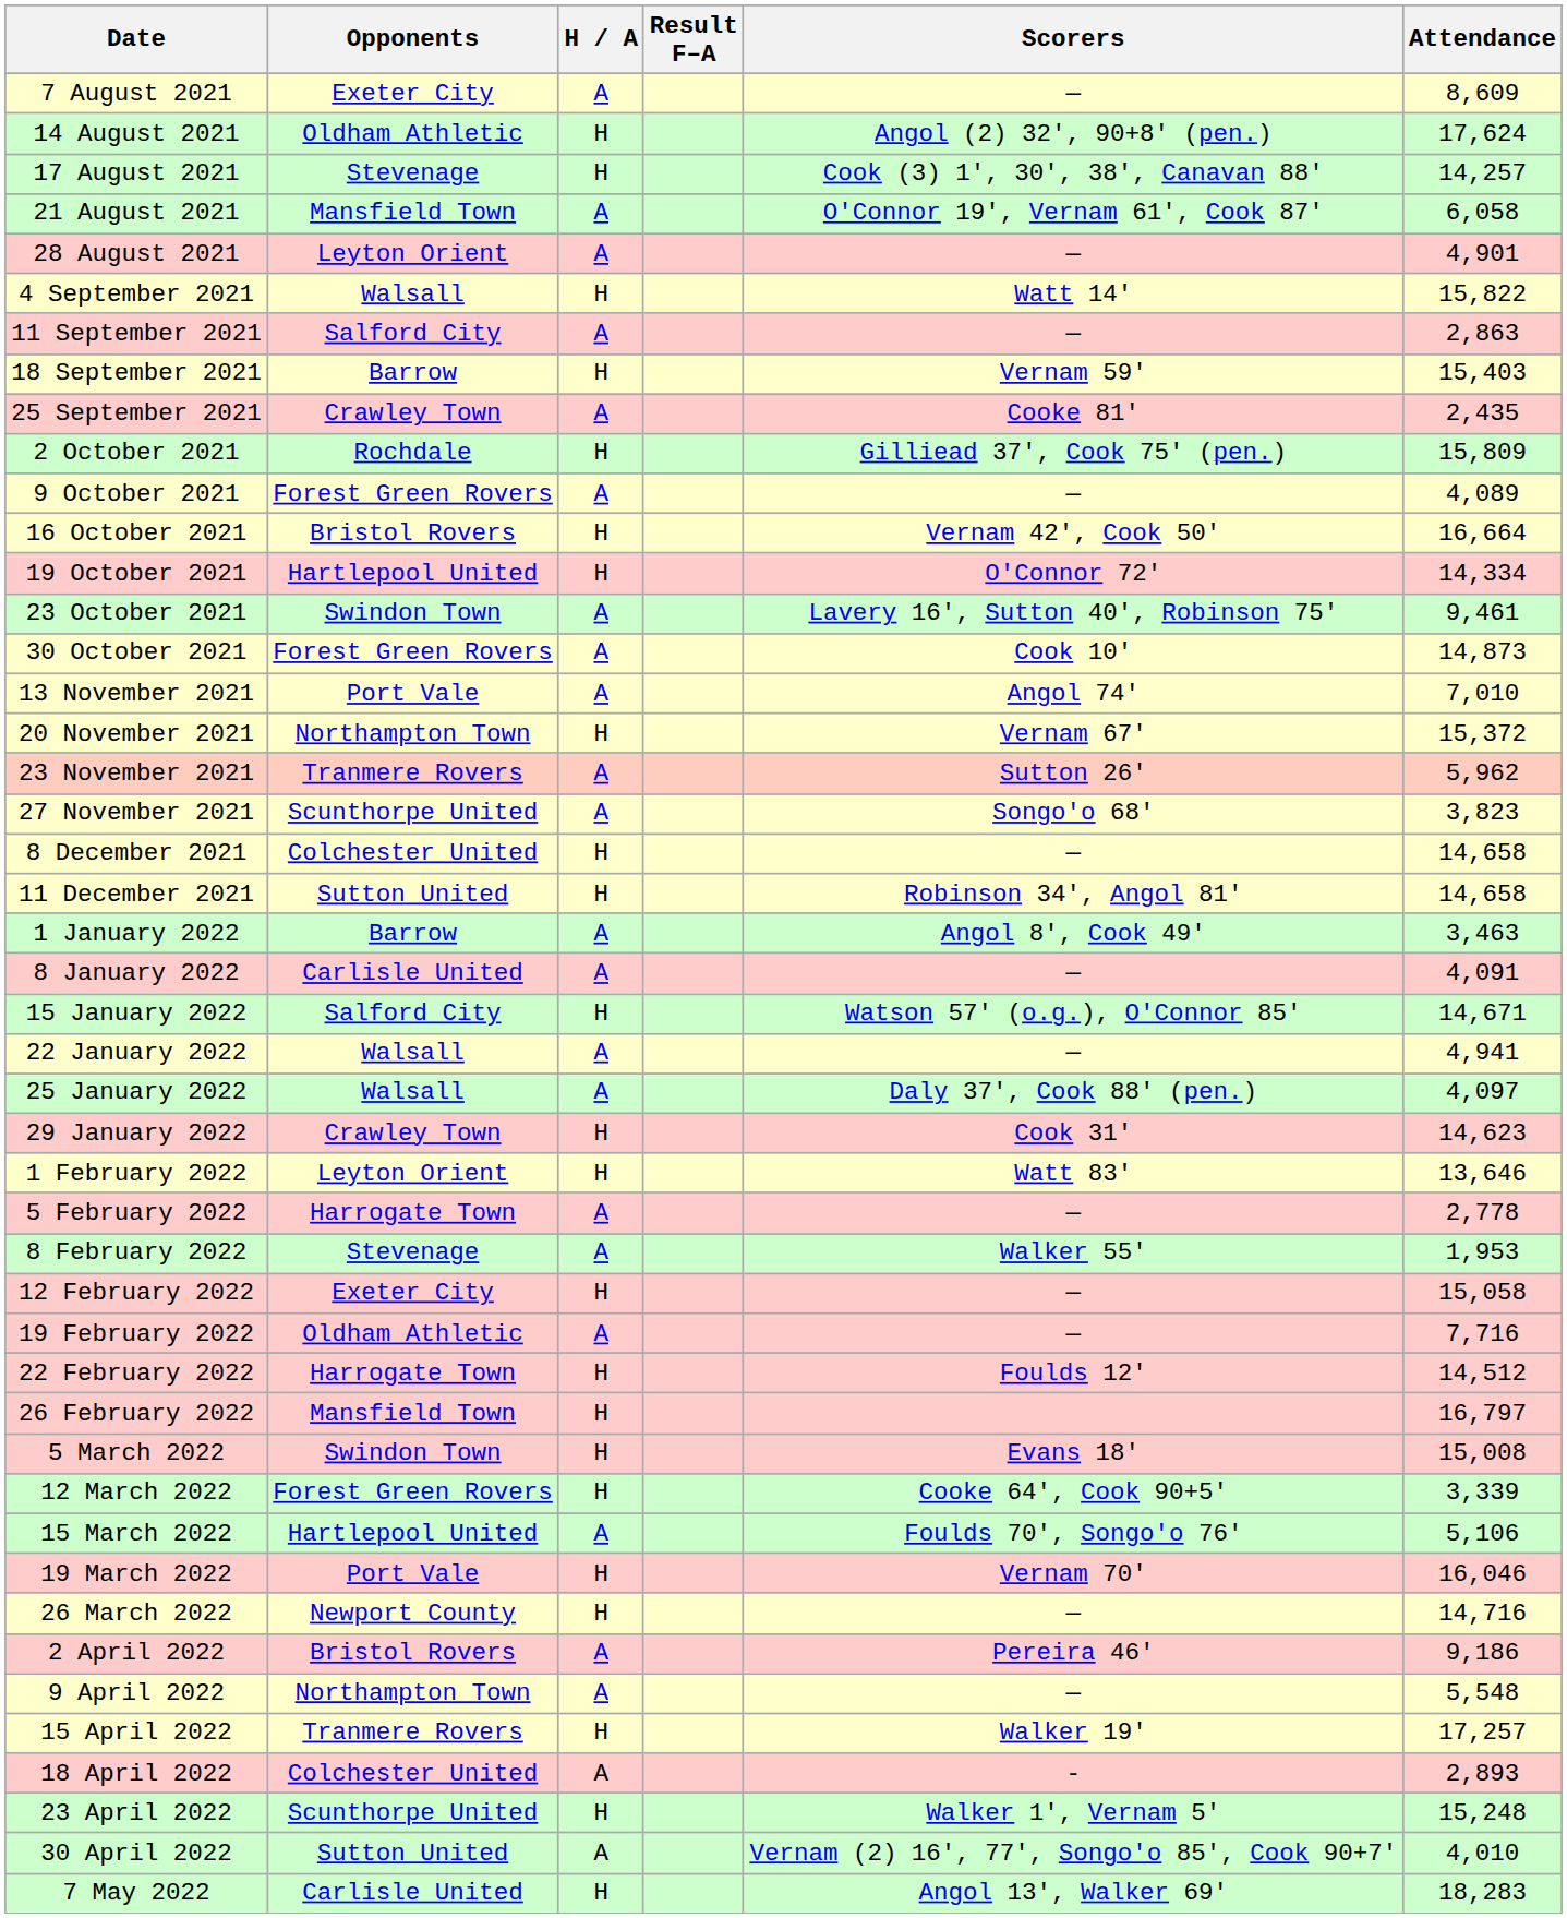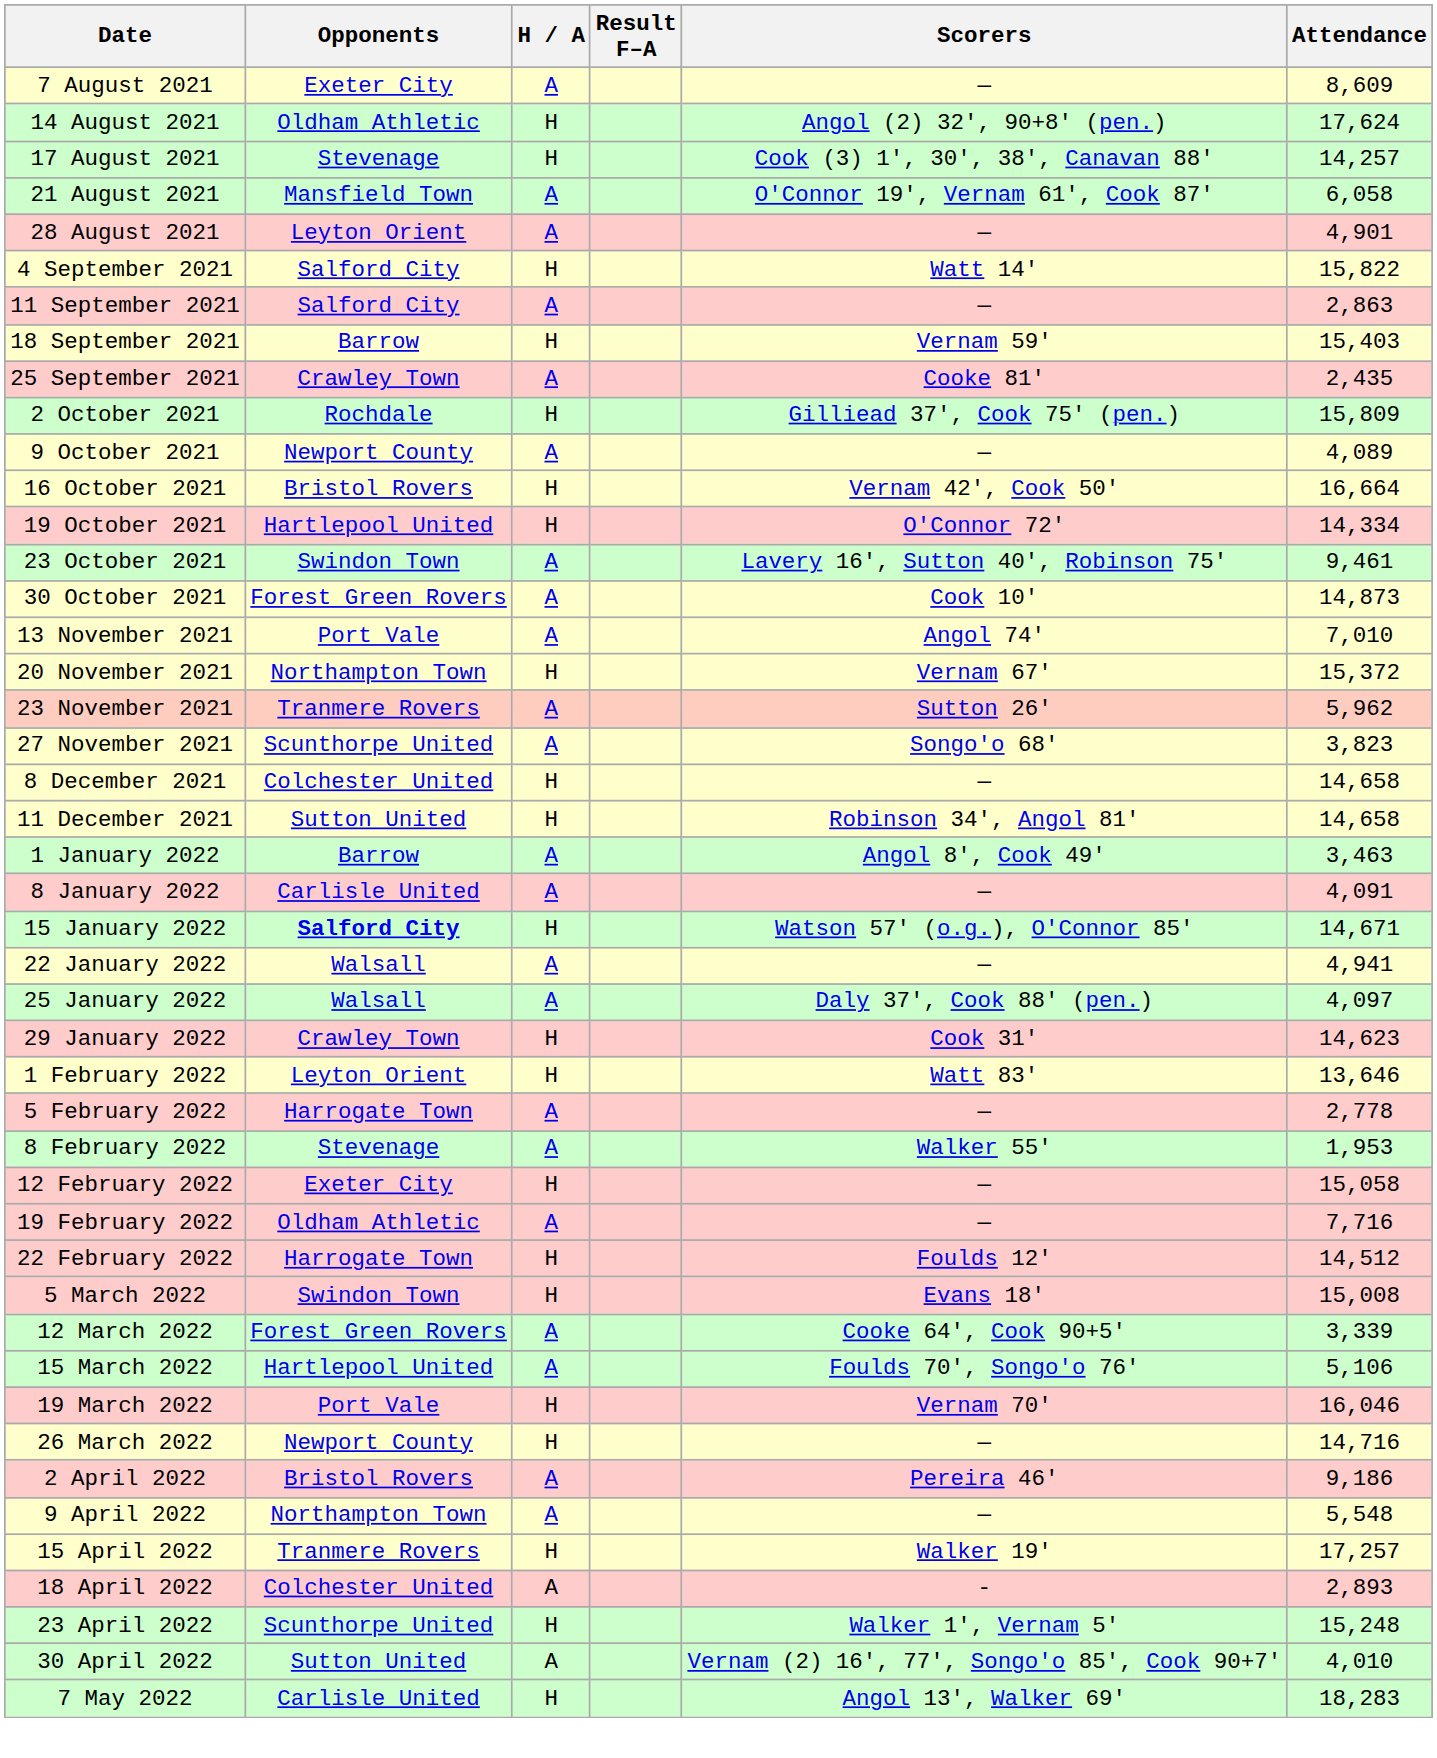4 September 2021 | Opponents: Walsall -> Salford City
9 October 2021 | Opponents: Forest Green Rovers -> Newport County
15 January 2022 | Opponents: normal -> bold
- row: 26 February 2022 | Mansfield Town | H | 16,797
12 March 2022 | H / A: H -> A
